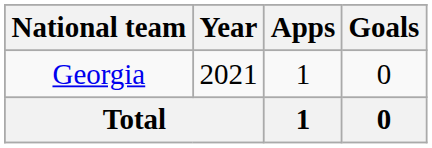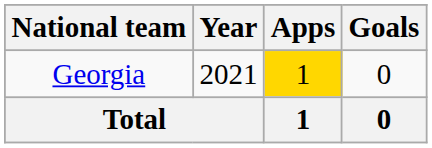Georgia | Apps: no background -> gold background
